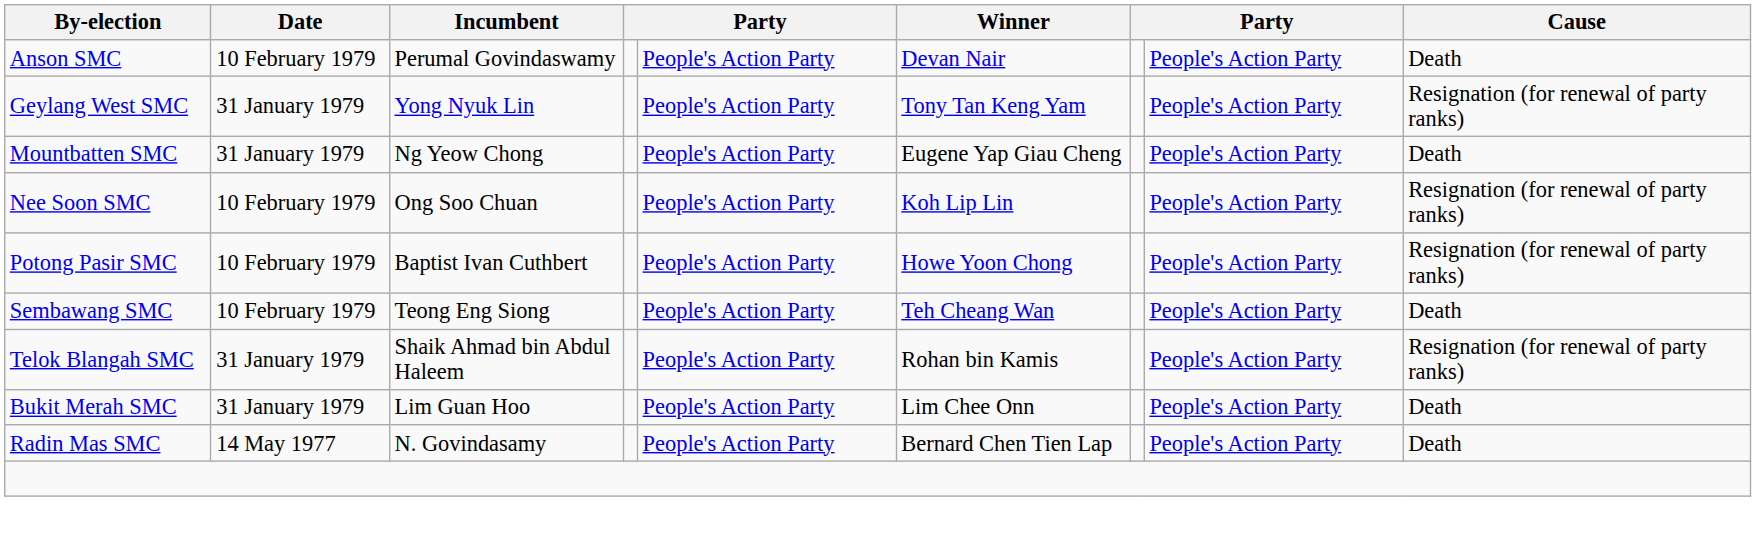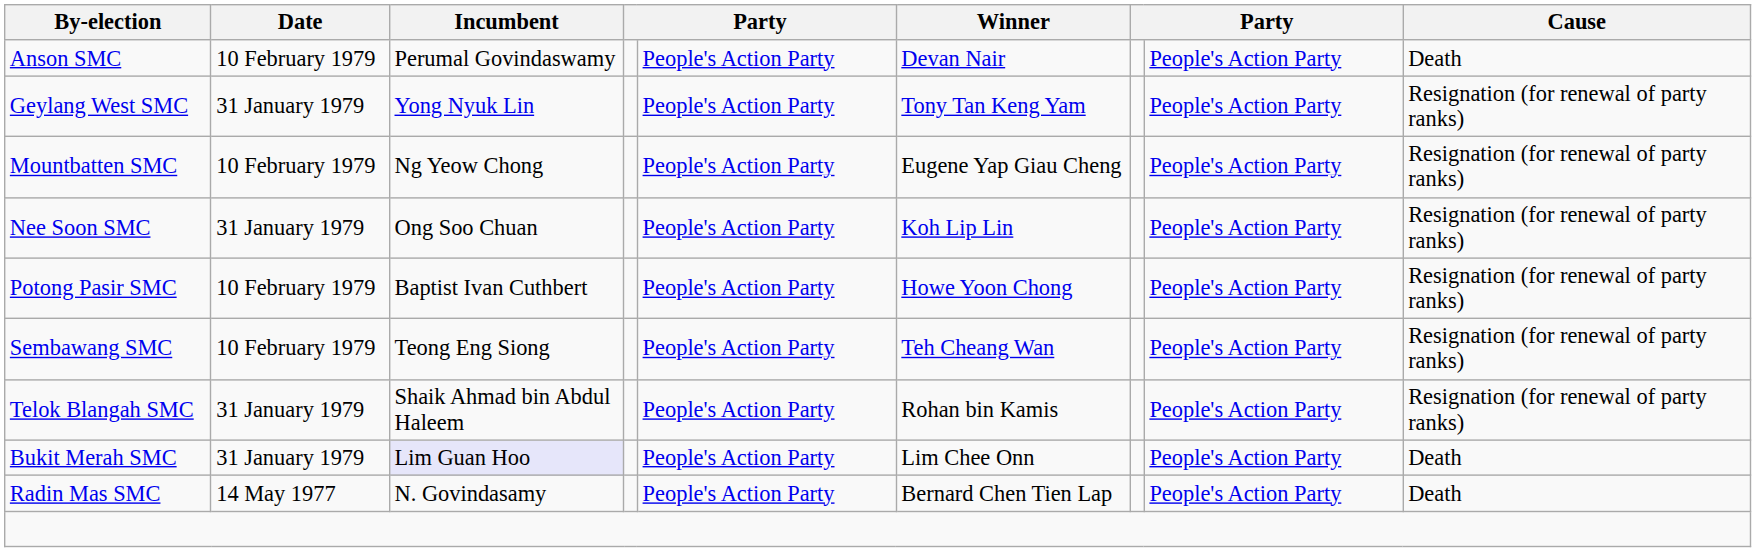Mountbatten SMC | Date: 31 January 1979 -> 10 February 1979
Mountbatten SMC | Cause: Death -> Resignation (for renewal of party ranks)
Nee Soon SMC | Date: 10 February 1979 -> 31 January 1979
Sembawang SMC | Cause: Death -> Resignation (for renewal of party ranks)
Bukit Merah SMC | Incumbent: no background -> lavender background
